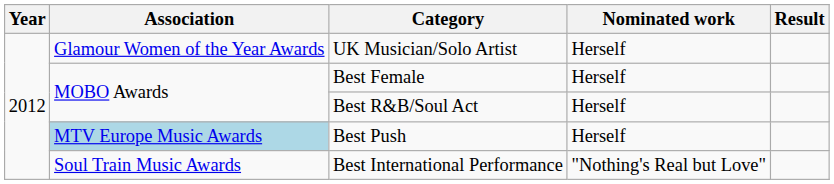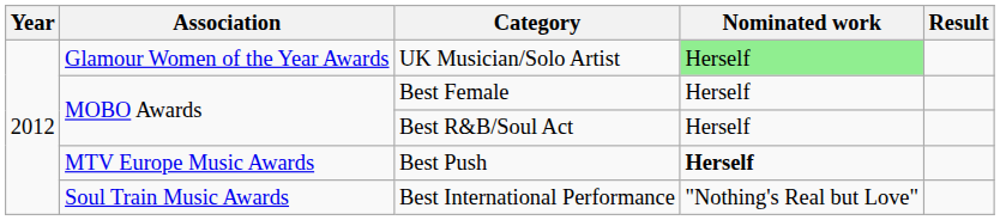UK Musician/Solo Artist | Nominated work: no background -> lightgreen background
Best Push | Association: lightblue background -> no background
Best Push | Nominated work: normal -> bold
